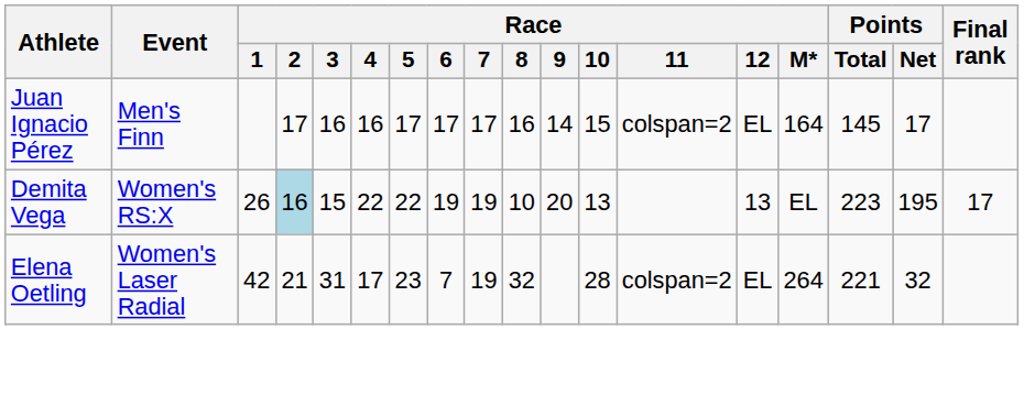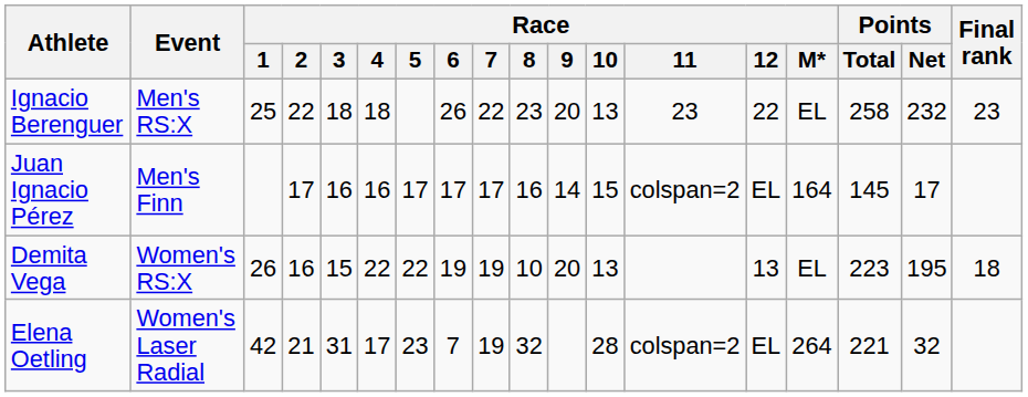+ row: Ignacio Berenguer | Men's RS:X | 25 | 22 | 18 | 18 | 26 | 22 | 23 | 20 | 13 | 23 | 22 | EL | 258 | 232 | 23
Demita Vega | Race / 2: lightblue background -> no background
Demita Vega | Final rank: 17 -> 18
